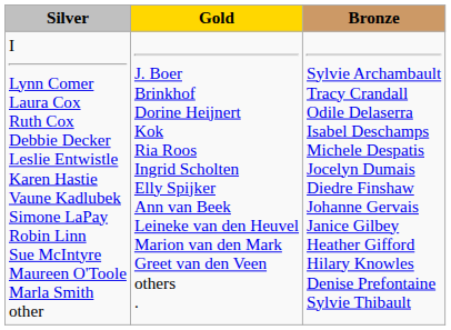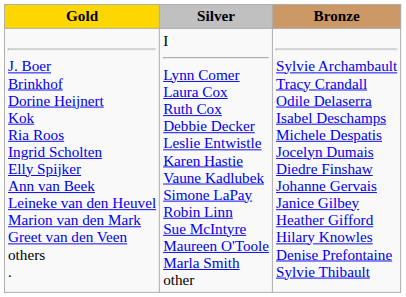columns swapped: Gold <-> Silver
